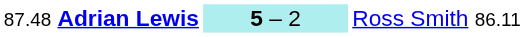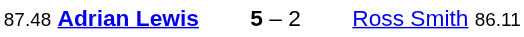87.48 Adrian Lewis | column 2: paleturquoise background -> no background
